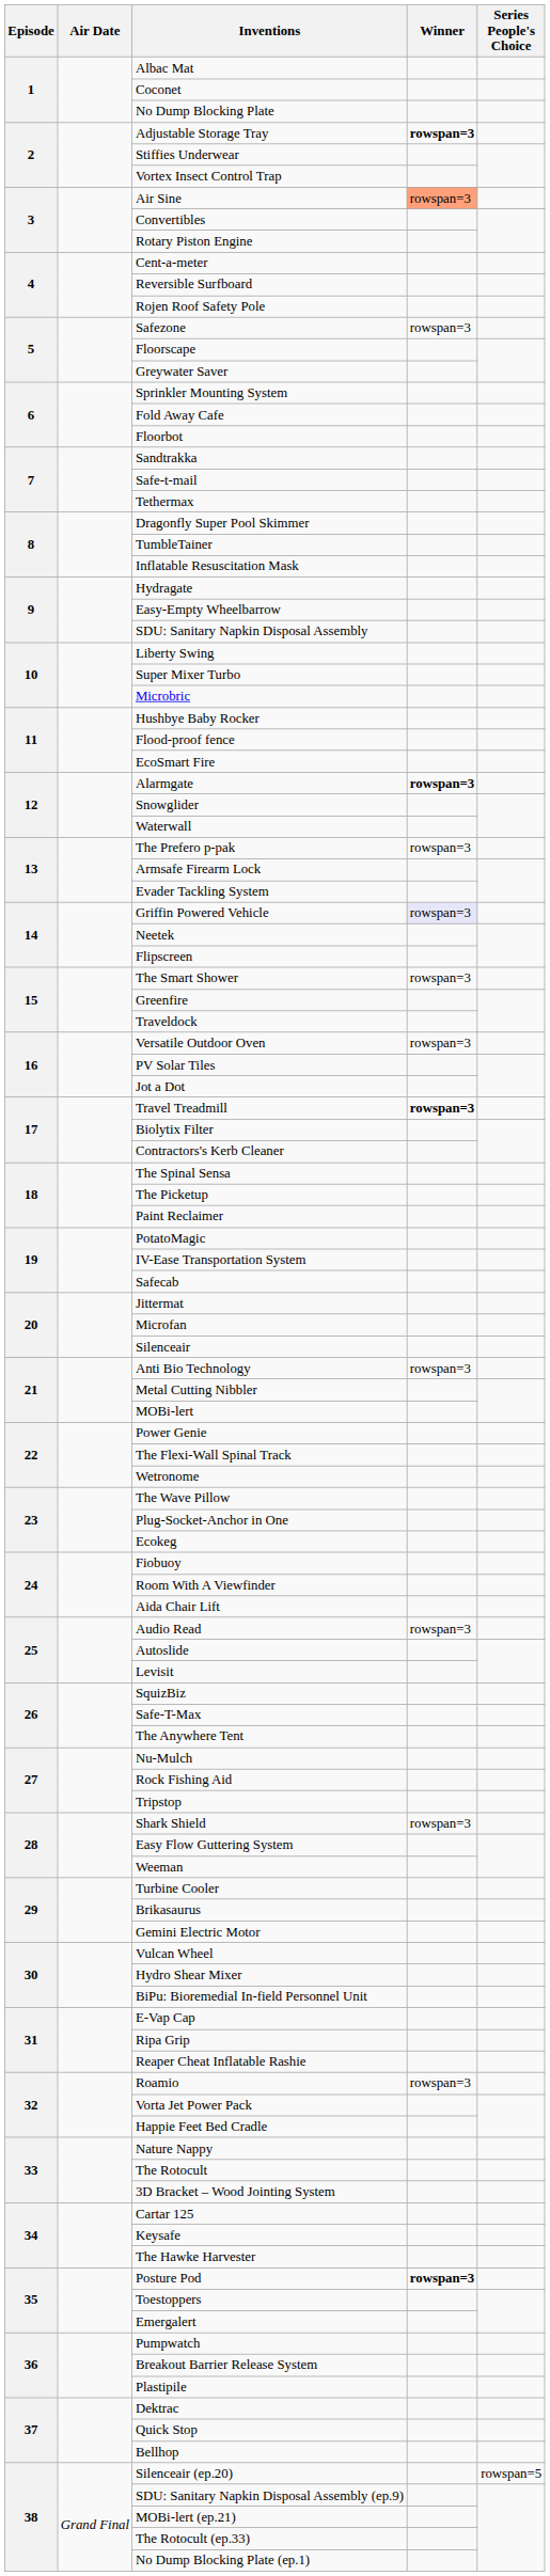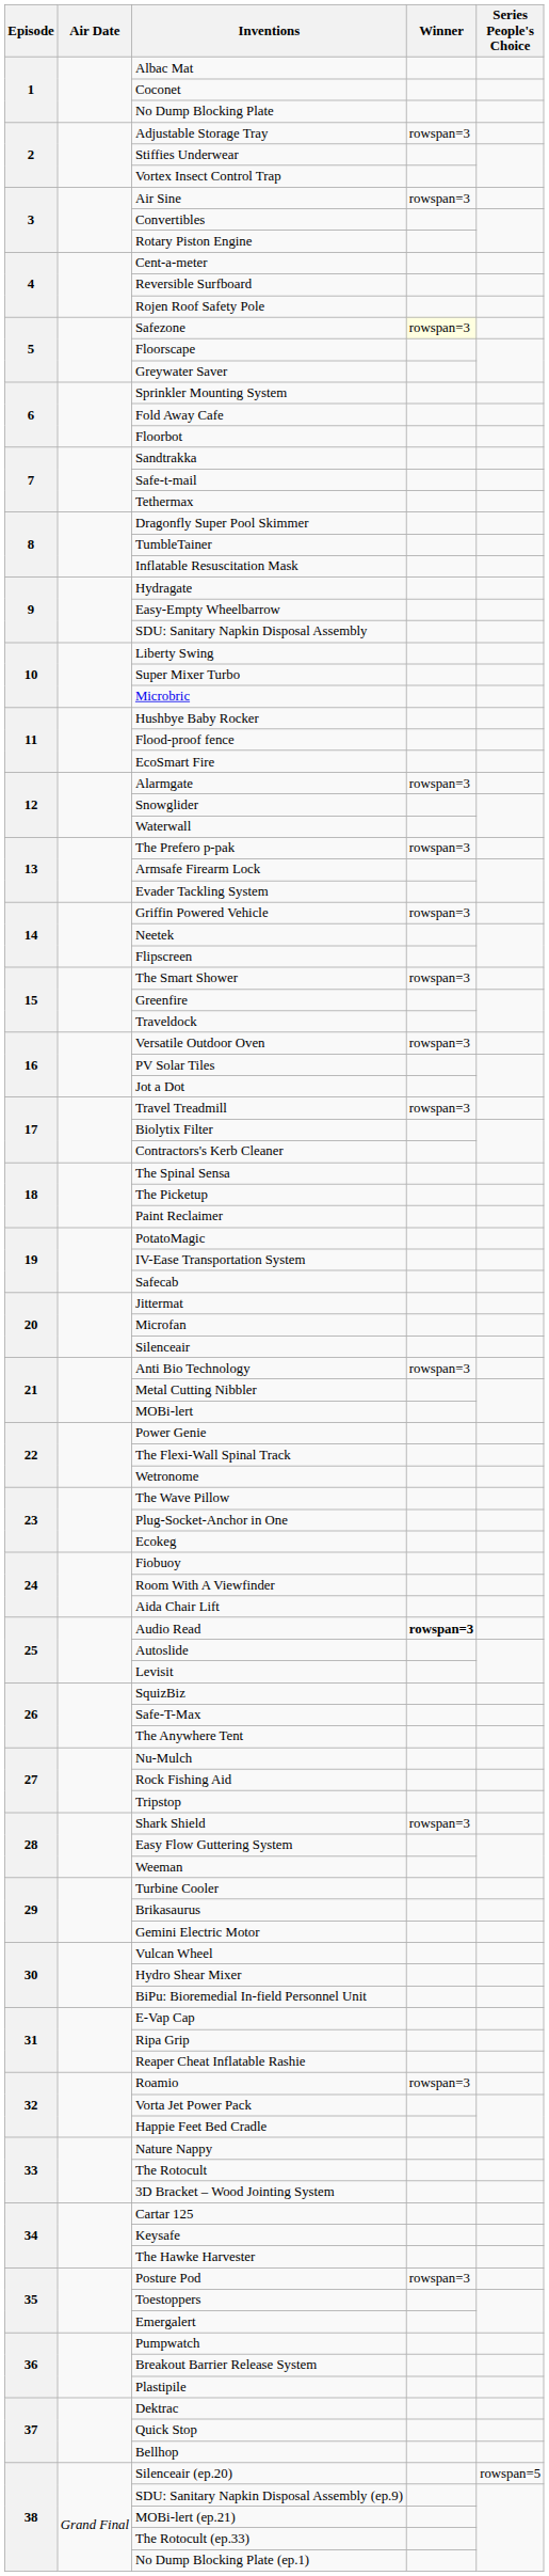Adjustable Storage Tray | Winner: bold -> normal
Air Sine | Winner: lightsalmon background -> no background
Safezone | Winner: no background -> lightyellow background
Alarmgate | Winner: bold -> normal
Griffin Powered Vehicle | Winner: lavender background -> no background
Travel Treadmill | Winner: bold -> normal
Audio Read | Winner: normal -> bold
Posture Pod | Winner: bold -> normal
